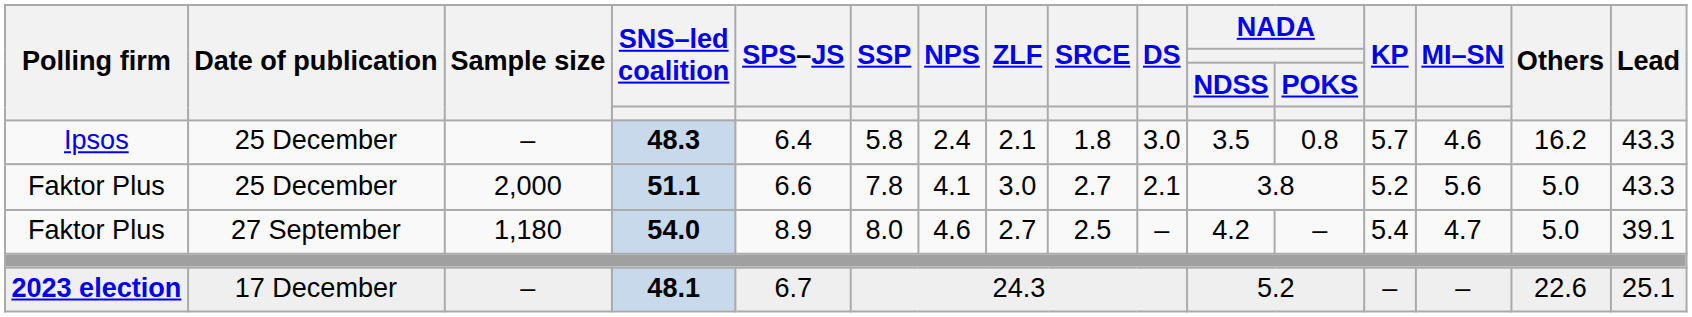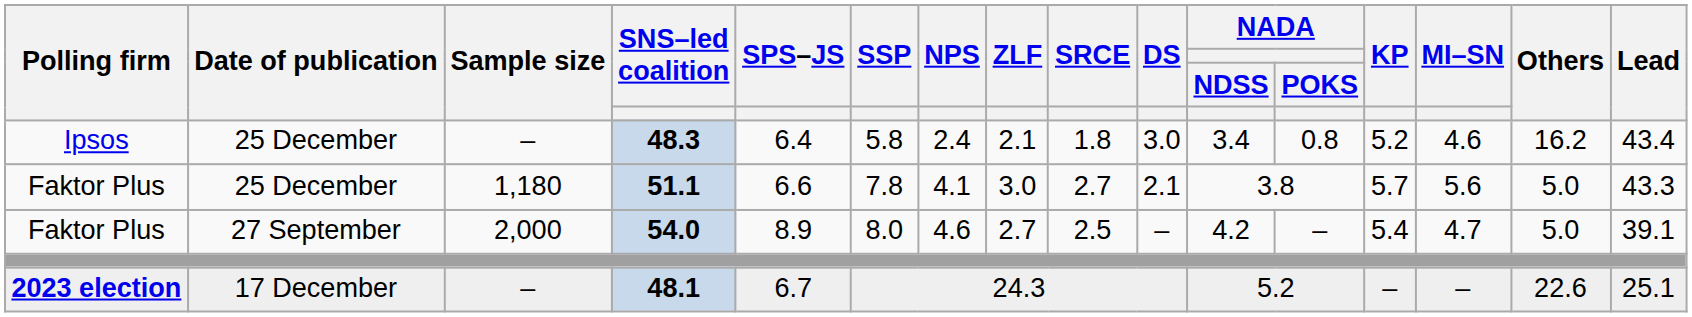48.3 | NADA / NDSS: 3.5 -> 3.4
48.3 | KP: 5.7 -> 5.2
48.3 | Lead: 43.3 -> 43.4
51.1 | Sample size: 2,000 -> 1,180
51.1 | KP: 5.2 -> 5.7
54.0 | Sample size: 1,180 -> 2,000
